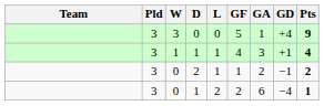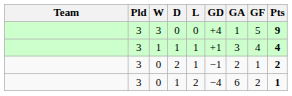columns swapped: GF <-> GD
